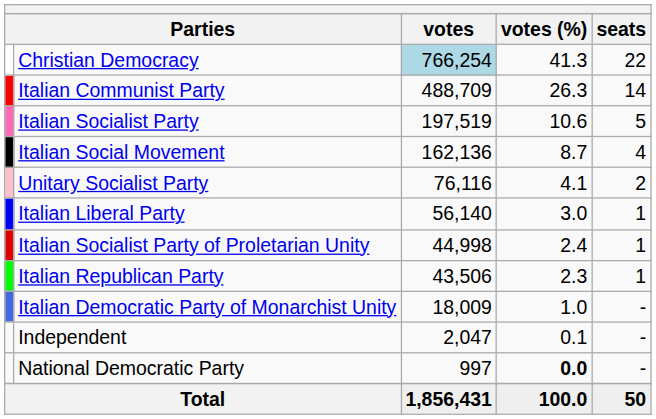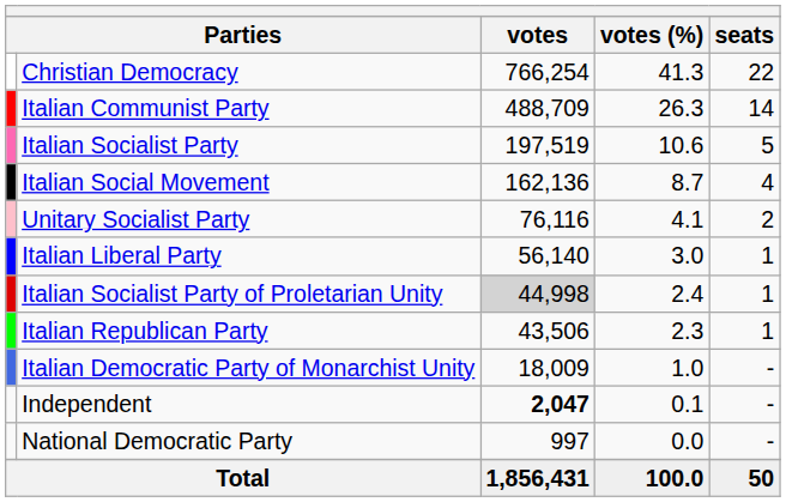Christian Democracy | votes: lightblue background -> no background
Italian Socialist Party of Proletarian Unity | votes: no background -> lightgrey background
Independent | votes: normal -> bold
National Democratic Party | votes (%): bold -> normal
